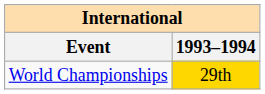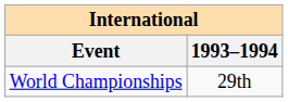World Championships | 1993–1994: gold background -> no background
